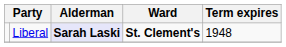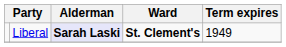Liberal | Term expires: 1948 -> 1949
